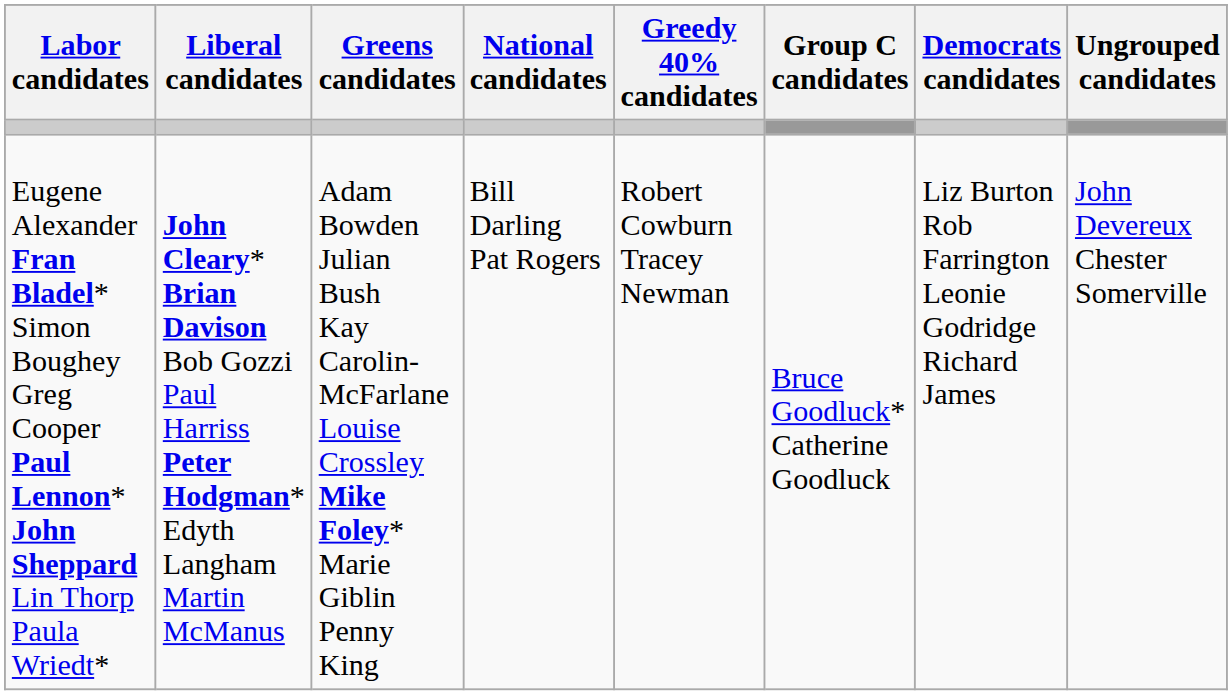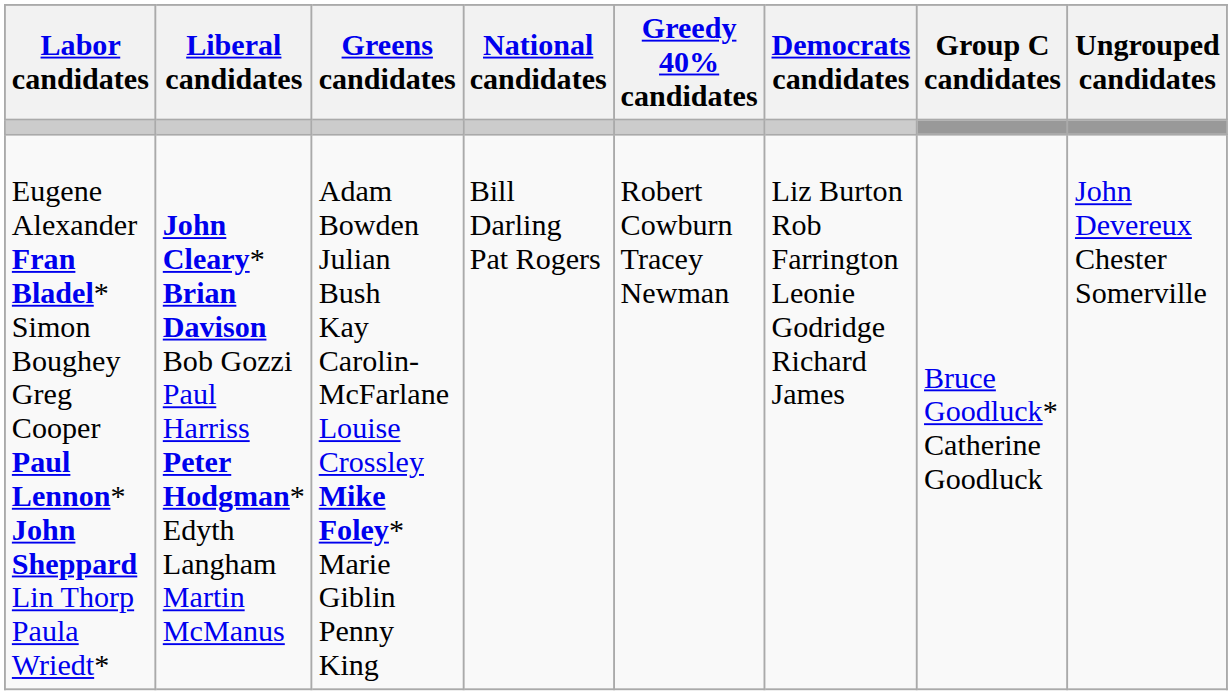columns swapped: Democrats candidates <-> Group C candidates
